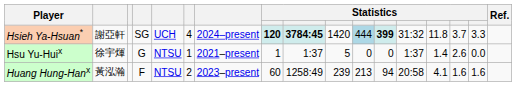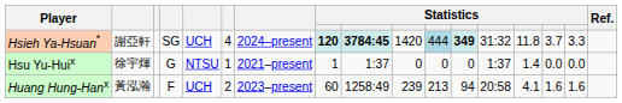Hsieh Ya-Hsuan* | column 12: 399 -> 349
Hsu Yu-Huix | column 10: 5 -> 0
Hsu Yu-Huix | column 15: 2.6 -> 0.0
Huang Hung-Hanx | column 5: NTSU -> UCH
